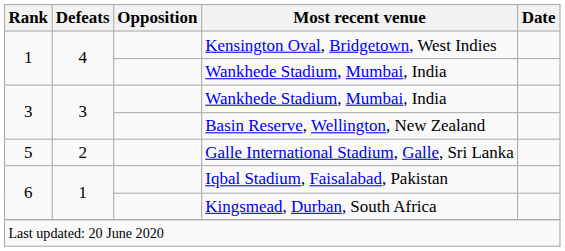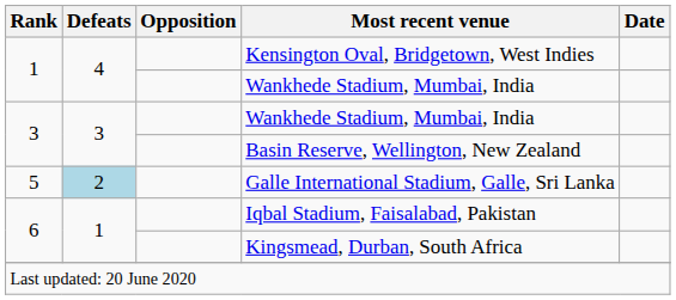Galle International Stadium, Galle, Sri Lanka | Defeats: no background -> lightblue background
